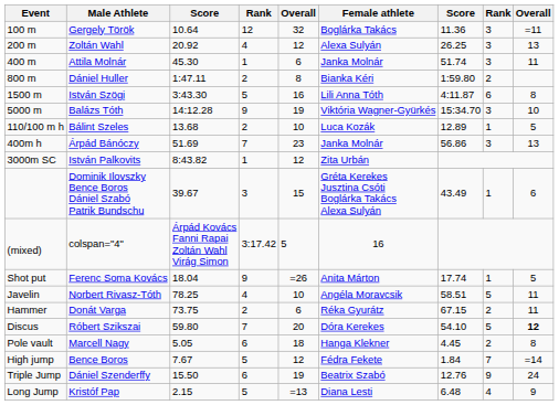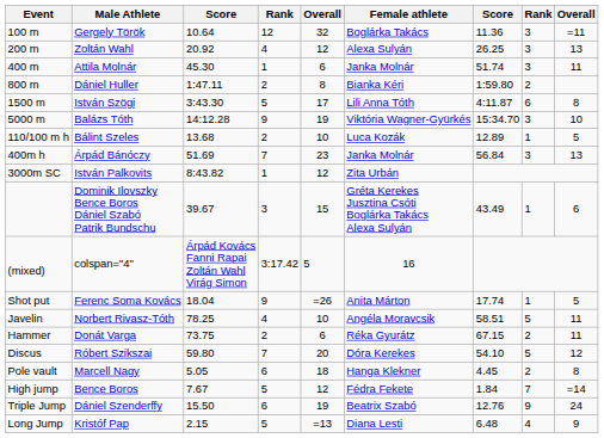1500 m | column 5: 16 -> 17
400m h | column 7: 56.86 -> 56.84
Discus | column 9: bold -> normal
